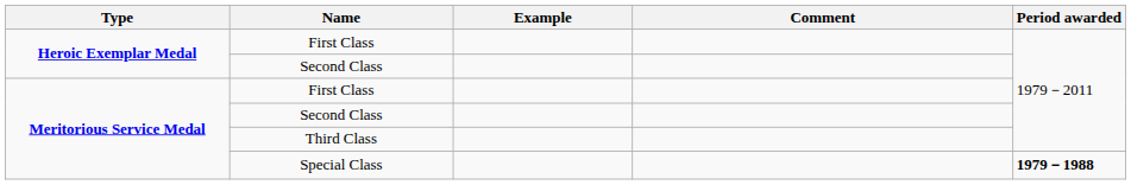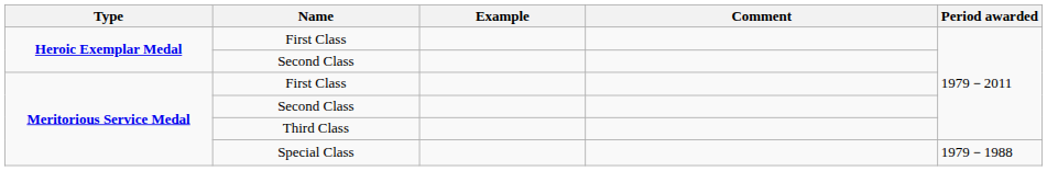Special Class | Period awarded: bold -> normal
